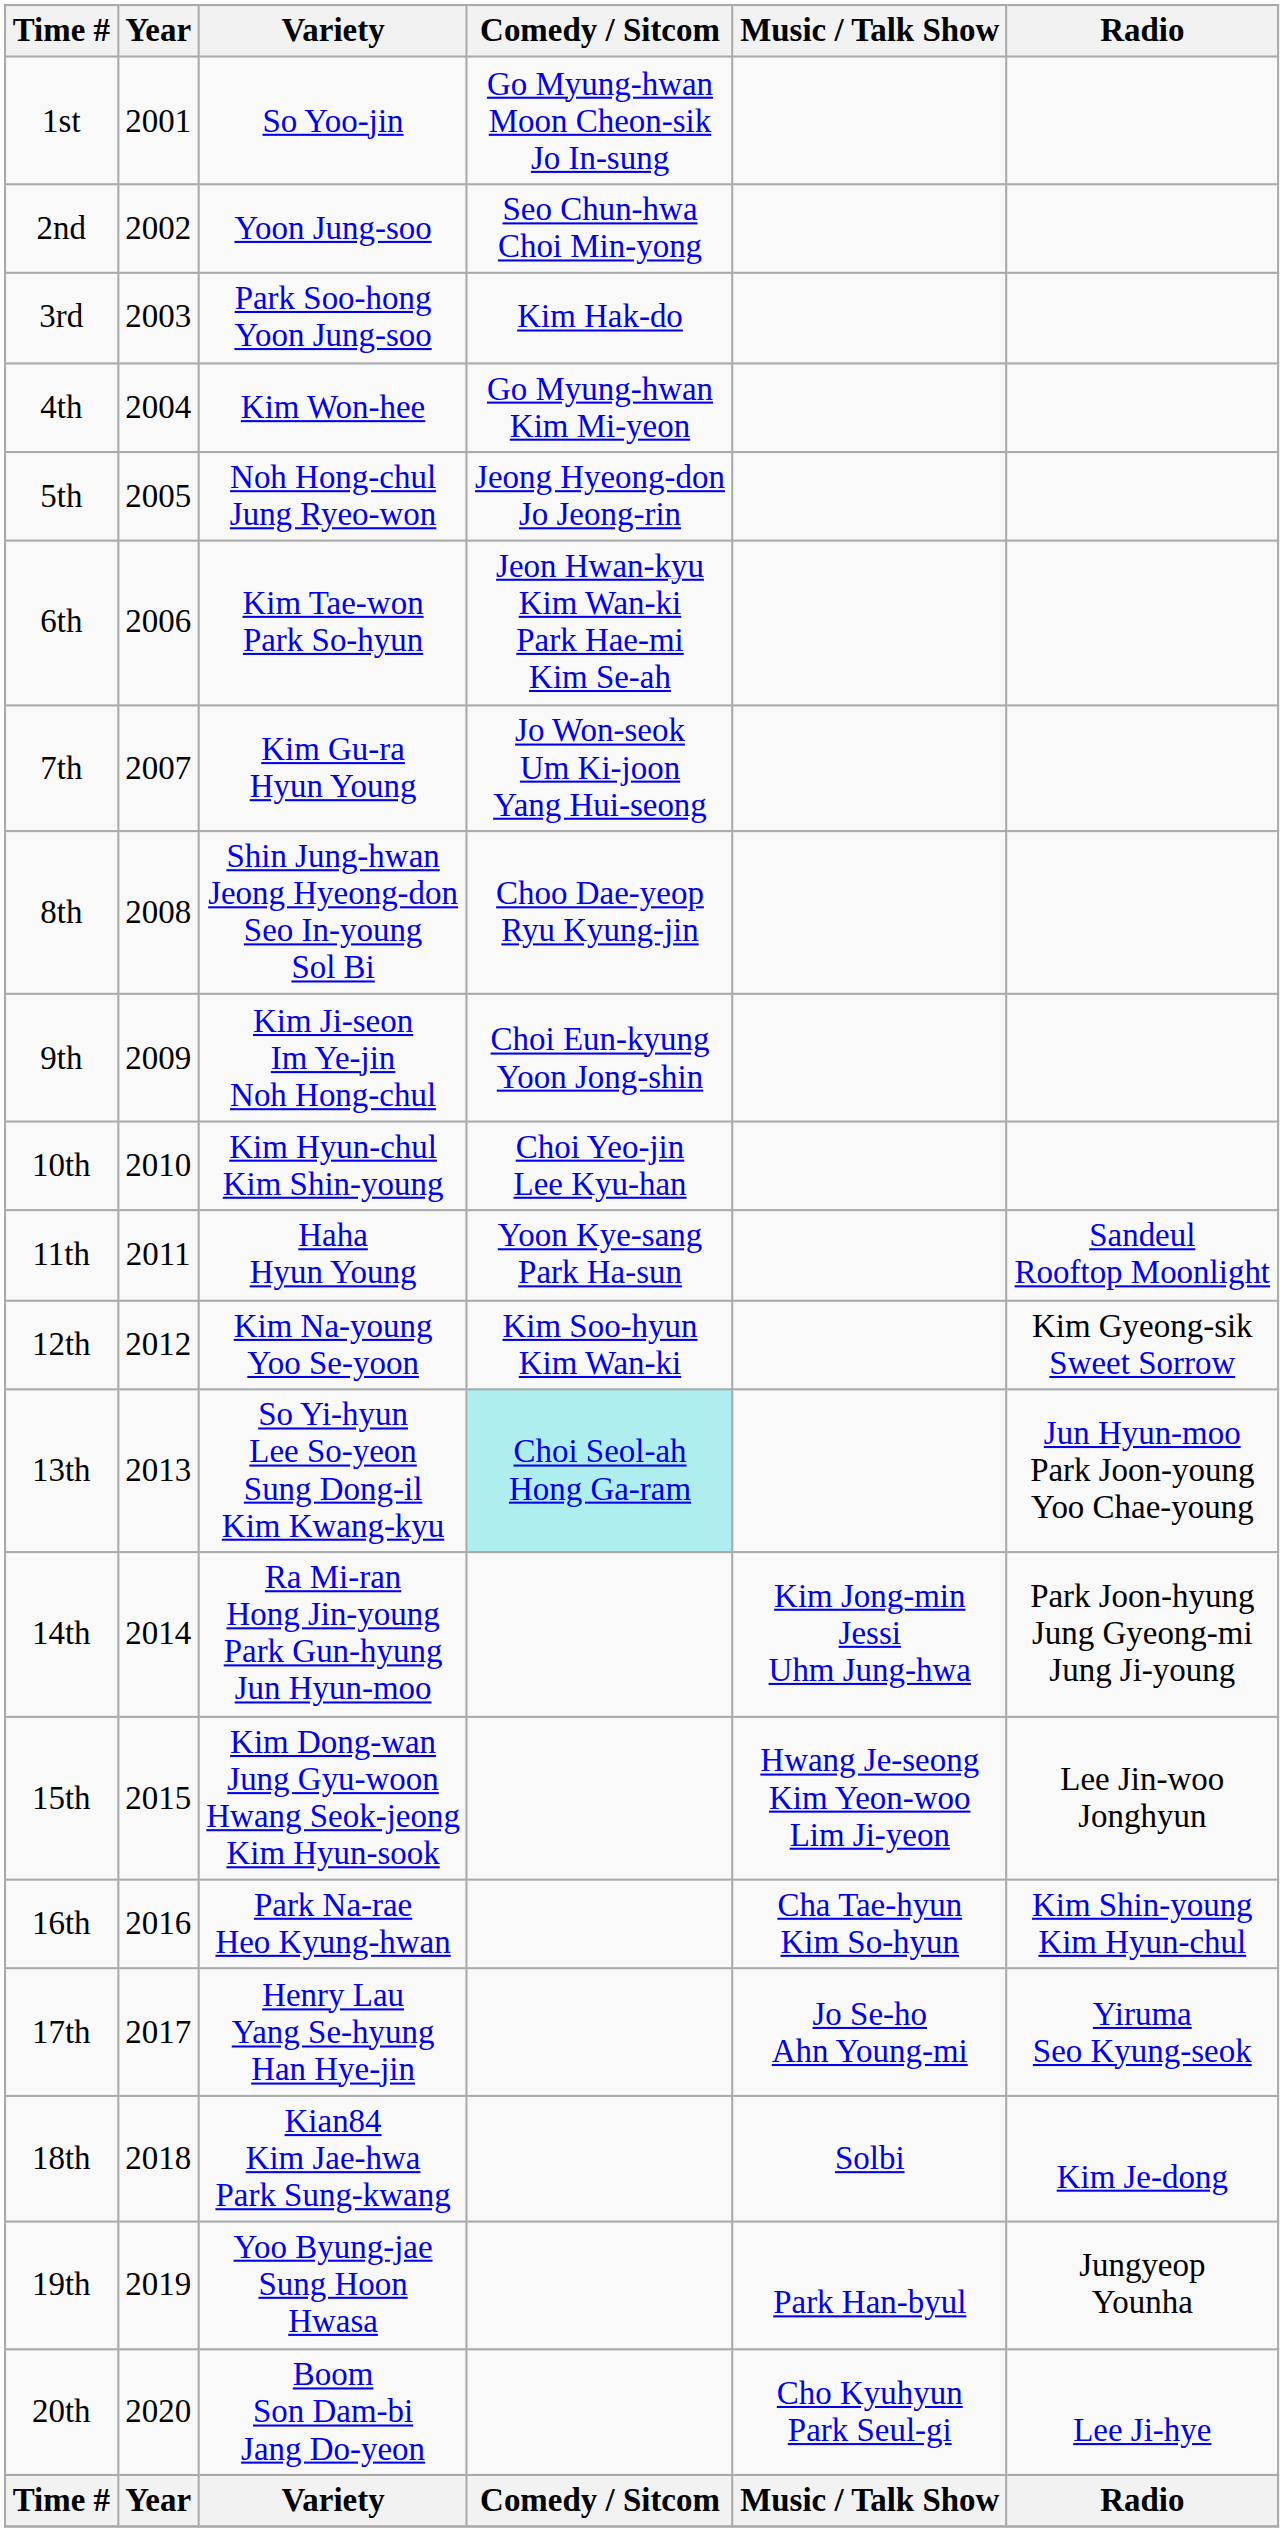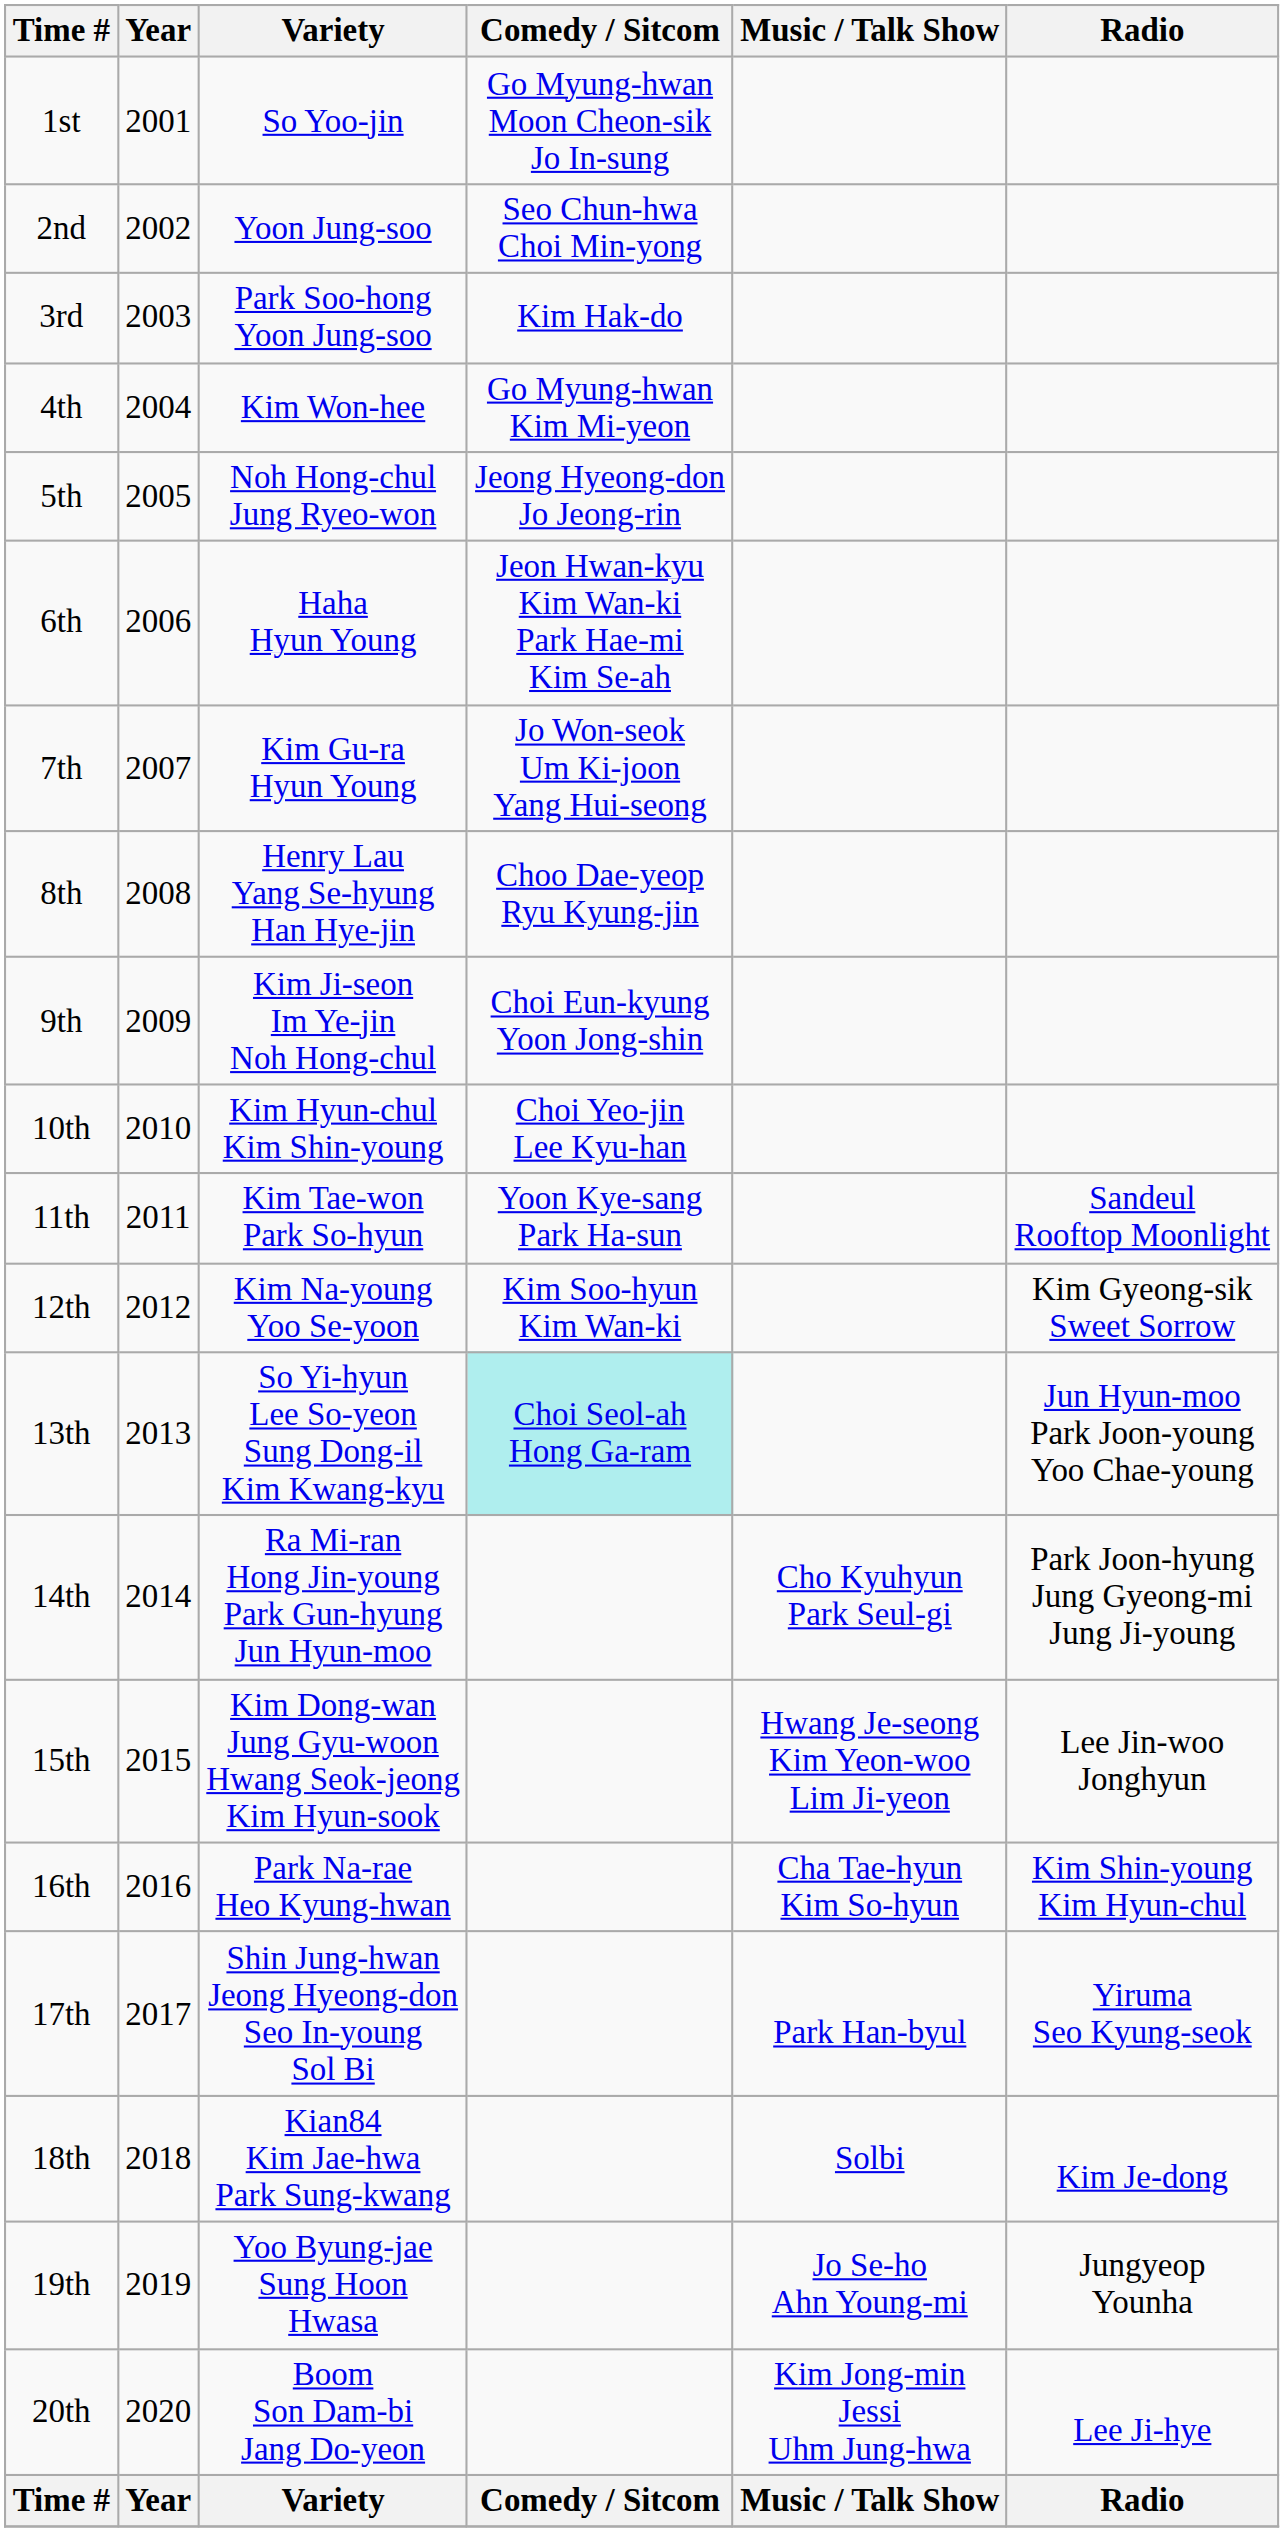6th | Variety: Kim Tae-won Park So-hyun -> Haha Hyun Young
8th | Variety: Shin Jung-hwan Jeong Hyeong-don Seo In-young Sol Bi -> Henry Lau Yang Se-hyung Han Hye-jin
11th | Variety: Haha Hyun Young -> Kim Tae-won Park So-hyun
14th | Music / Talk Show: Kim Jong-min Jessi Uhm Jung-hwa -> Cho Kyuhyun Park Seul-gi
17th | Variety: Henry Lau Yang Se-hyung Han Hye-jin -> Shin Jung-hwan Jeong Hyeong-don Seo In-young Sol Bi
17th | Music / Talk Show: Jo Se-ho Ahn Young-mi -> Park Han-byul
19th | Music / Talk Show: Park Han-byul -> Jo Se-ho Ahn Young-mi
20th | Music / Talk Show: Cho Kyuhyun Park Seul-gi -> Kim Jong-min Jessi Uhm Jung-hwa
